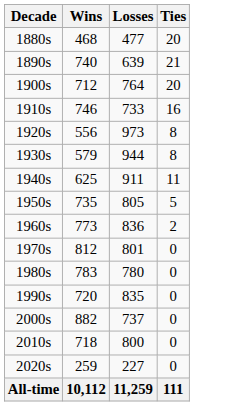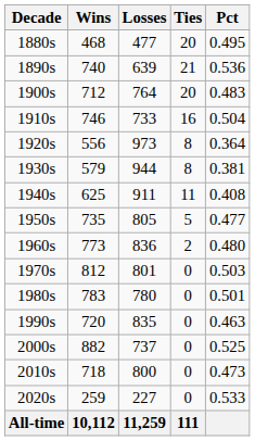+ column: Pct | 0.495 | 0.536 | 0.483 | 0.504 | 0.364 | 0.381 | 0.408 | 0.477 | 0.480 | 0.503 | 0.501 | 0.463 | 0.525 | 0.473 | 0.533
